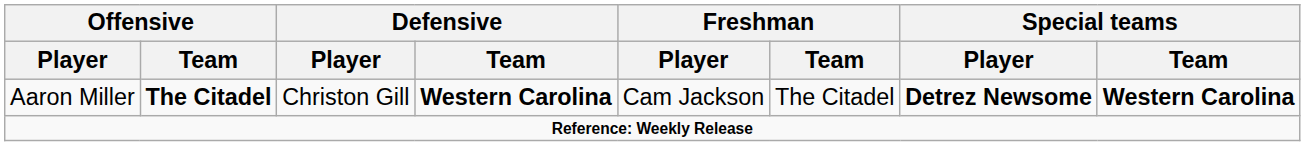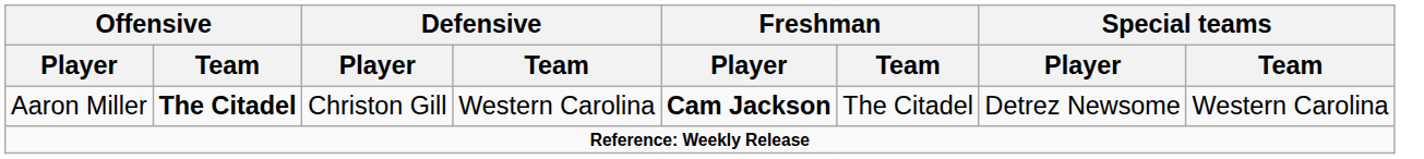Aaron Miller | Defensive / Team: bold -> normal
Aaron Miller | Freshman / Player: normal -> bold
Aaron Miller | Special teams / Player: bold -> normal
Aaron Miller | Special teams / Team: bold -> normal
